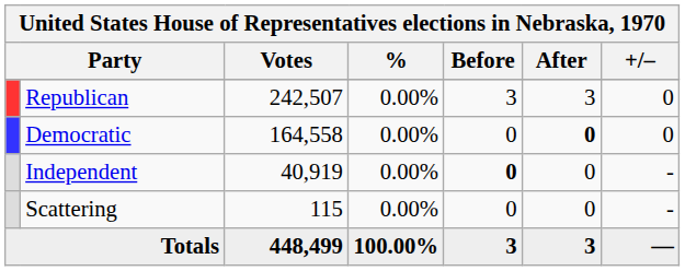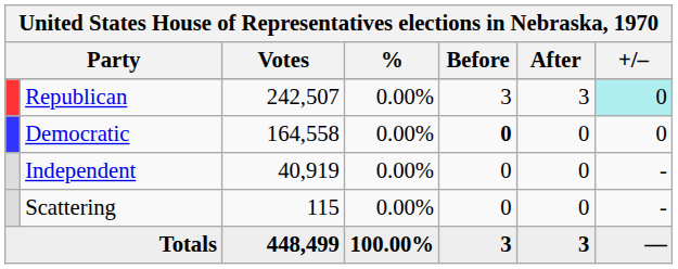Republican | +/–: no background -> paleturquoise background
Democratic | Before: normal -> bold
Democratic | After: bold -> normal
Independent | Before: bold -> normal
